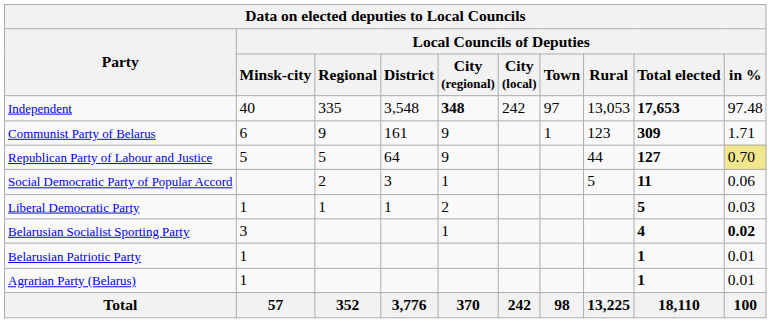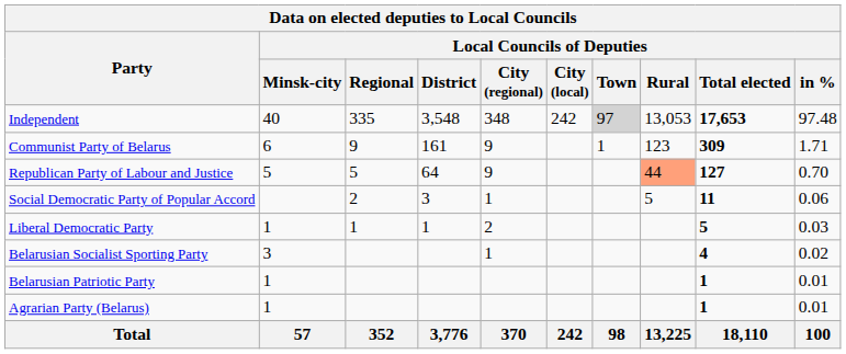Independent | Local Councils of Deputies / City (regional): bold -> normal
Independent | Local Councils of Deputies / Town: no background -> lightgrey background
Republican Party of Labour and Justice | Local Councils of Deputies / Rural: no background -> lightsalmon background
Republican Party of Labour and Justice | Local Councils of Deputies / in %: khaki background -> no background
Belarusian Socialist Sporting Party | Local Councils of Deputies / in %: bold -> normal
